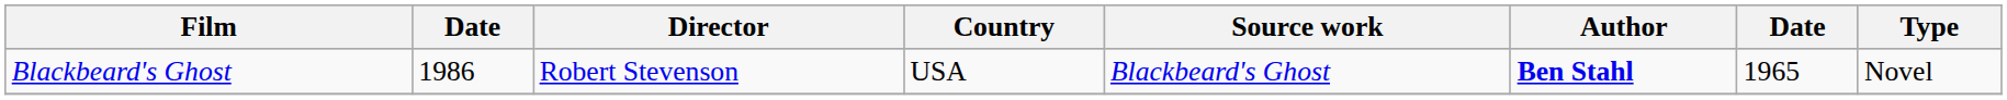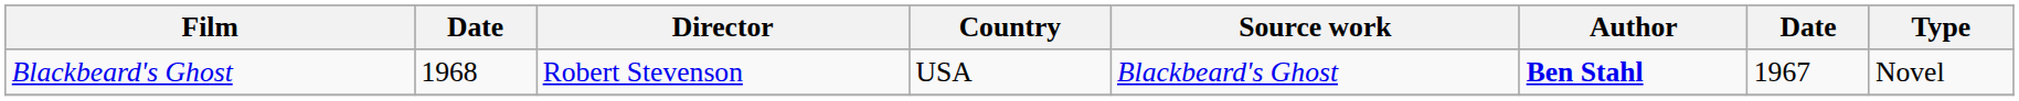row 2 | column 2: 1986 -> 1968
row 2 | column 7: 1965 -> 1967
